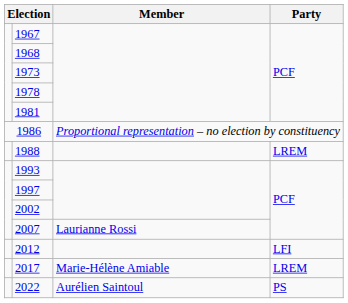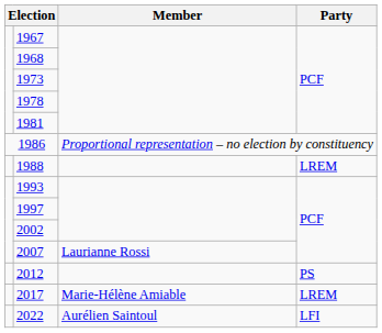2012 | Party: LFI -> PS
2022 | Party: PS -> LFI
